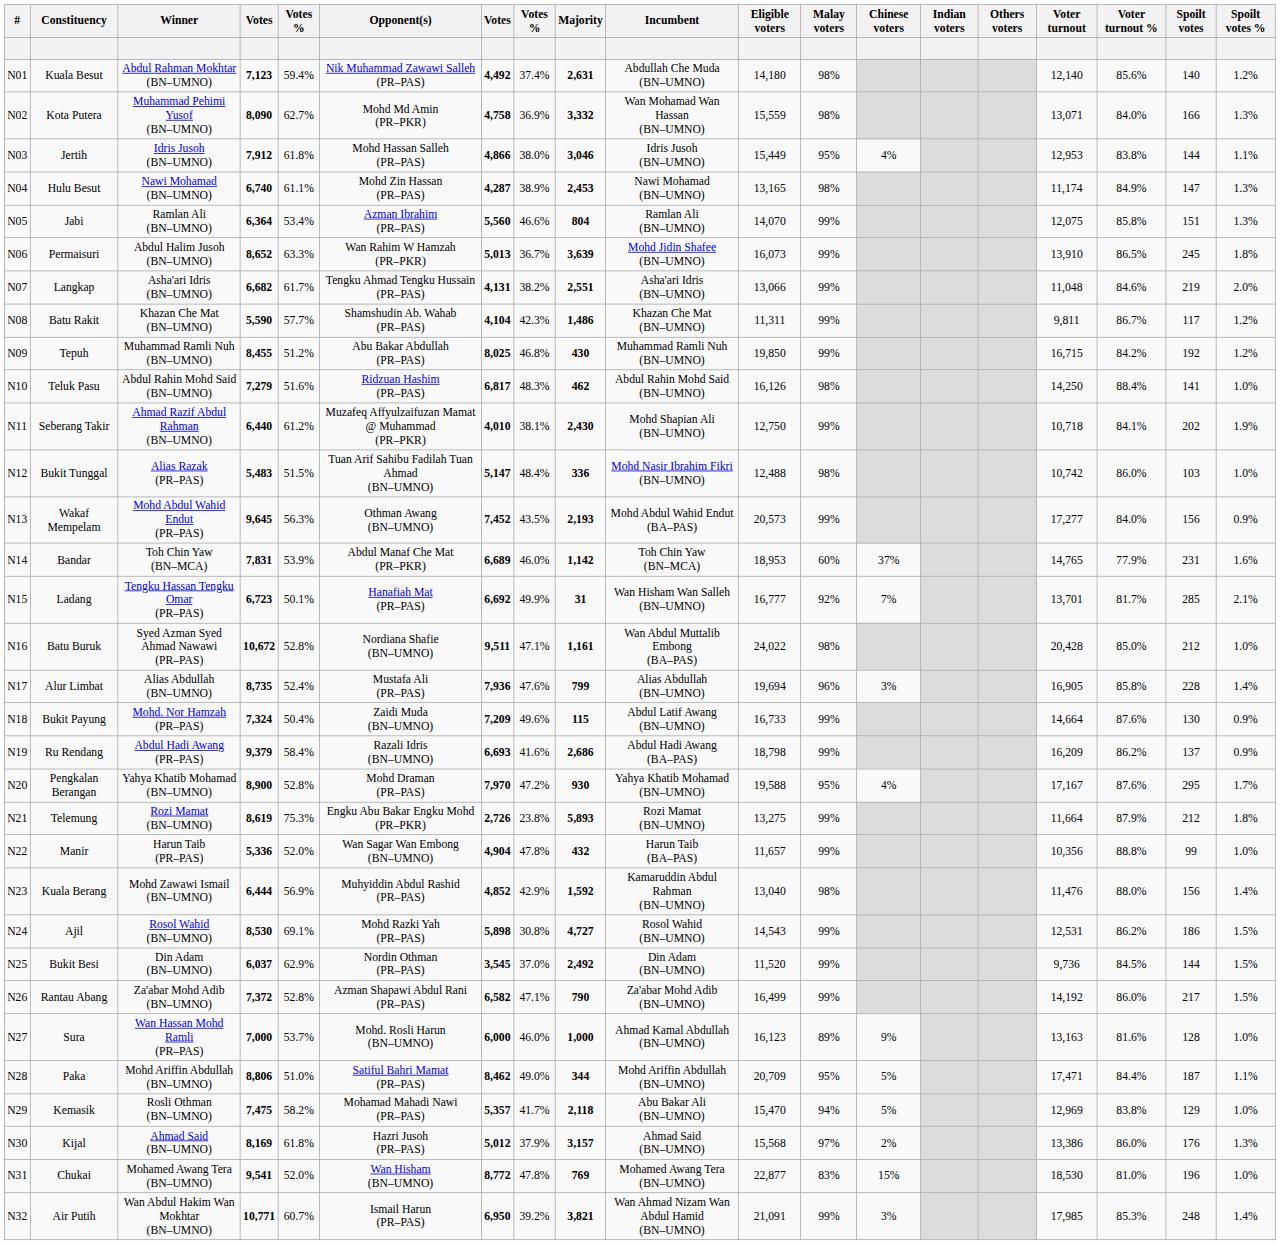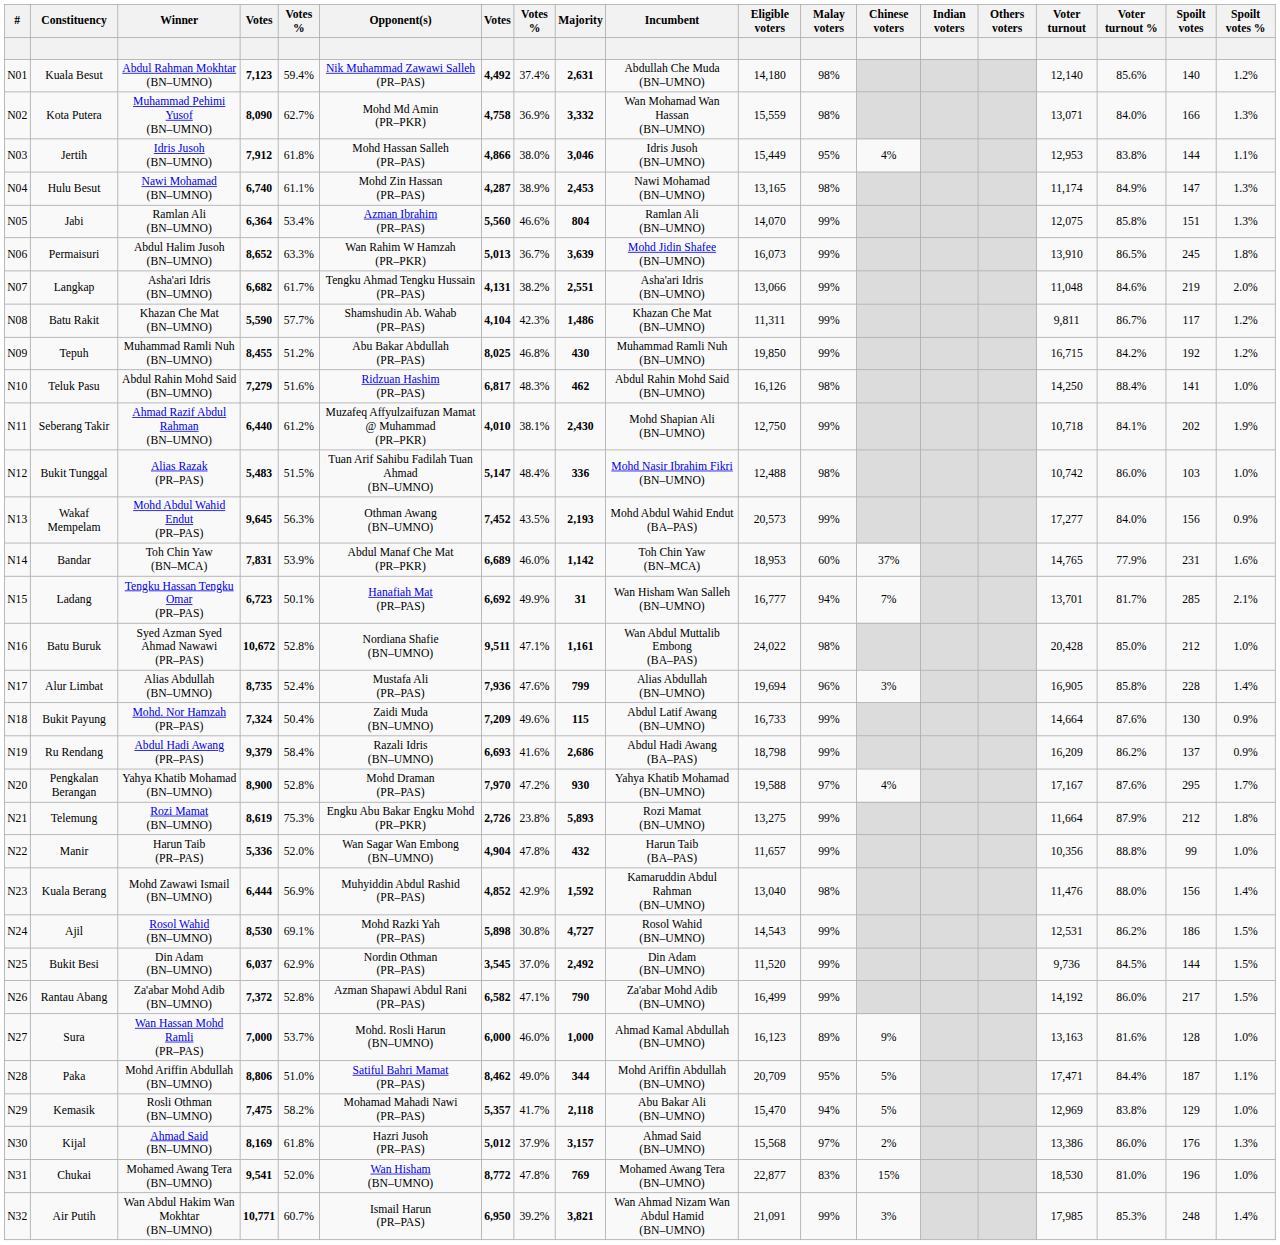Ladang | Malay voters: 92% -> 94%
Pengkalan Berangan | Malay voters: 95% -> 97%
